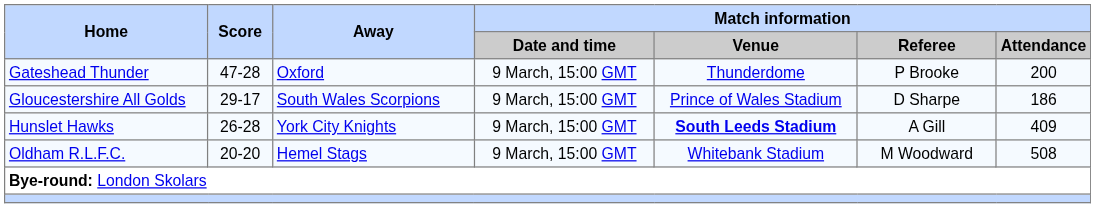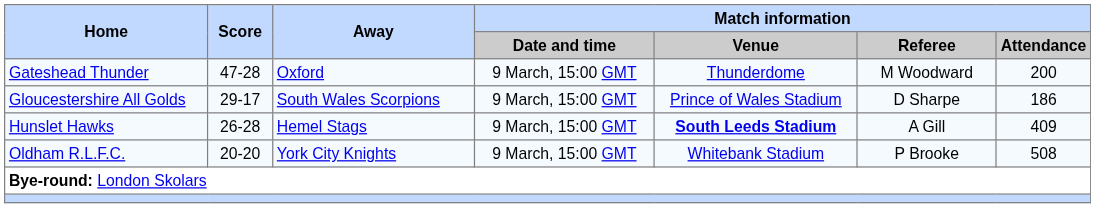Gateshead Thunder | Match information / Referee: P Brooke -> M Woodward
Hunslet Hawks | Away: York City Knights -> Hemel Stags
Oldham R.L.F.C. | Away: Hemel Stags -> York City Knights
Oldham R.L.F.C. | Match information / Referee: M Woodward -> P Brooke
